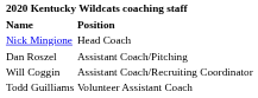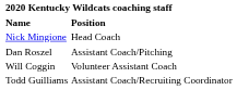Will Coggin | Position: Assistant Coach/Recruiting Coordinator -> Volunteer Assistant Coach
Todd Guilliams | Position: Volunteer Assistant Coach -> Assistant Coach/Recruiting Coordinator
